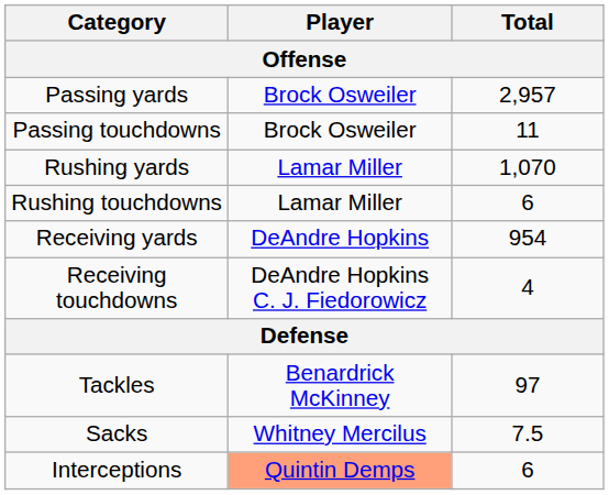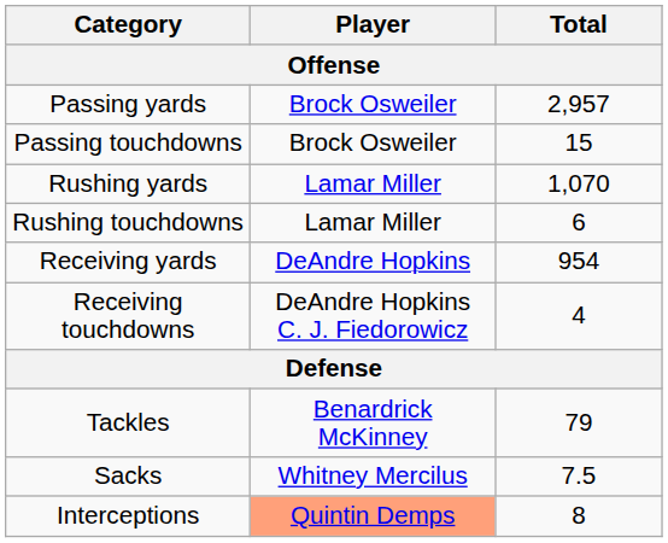Passing touchdowns | Total: 11 -> 15
Tackles | Total: 97 -> 79
Interceptions | Total: 6 -> 8
